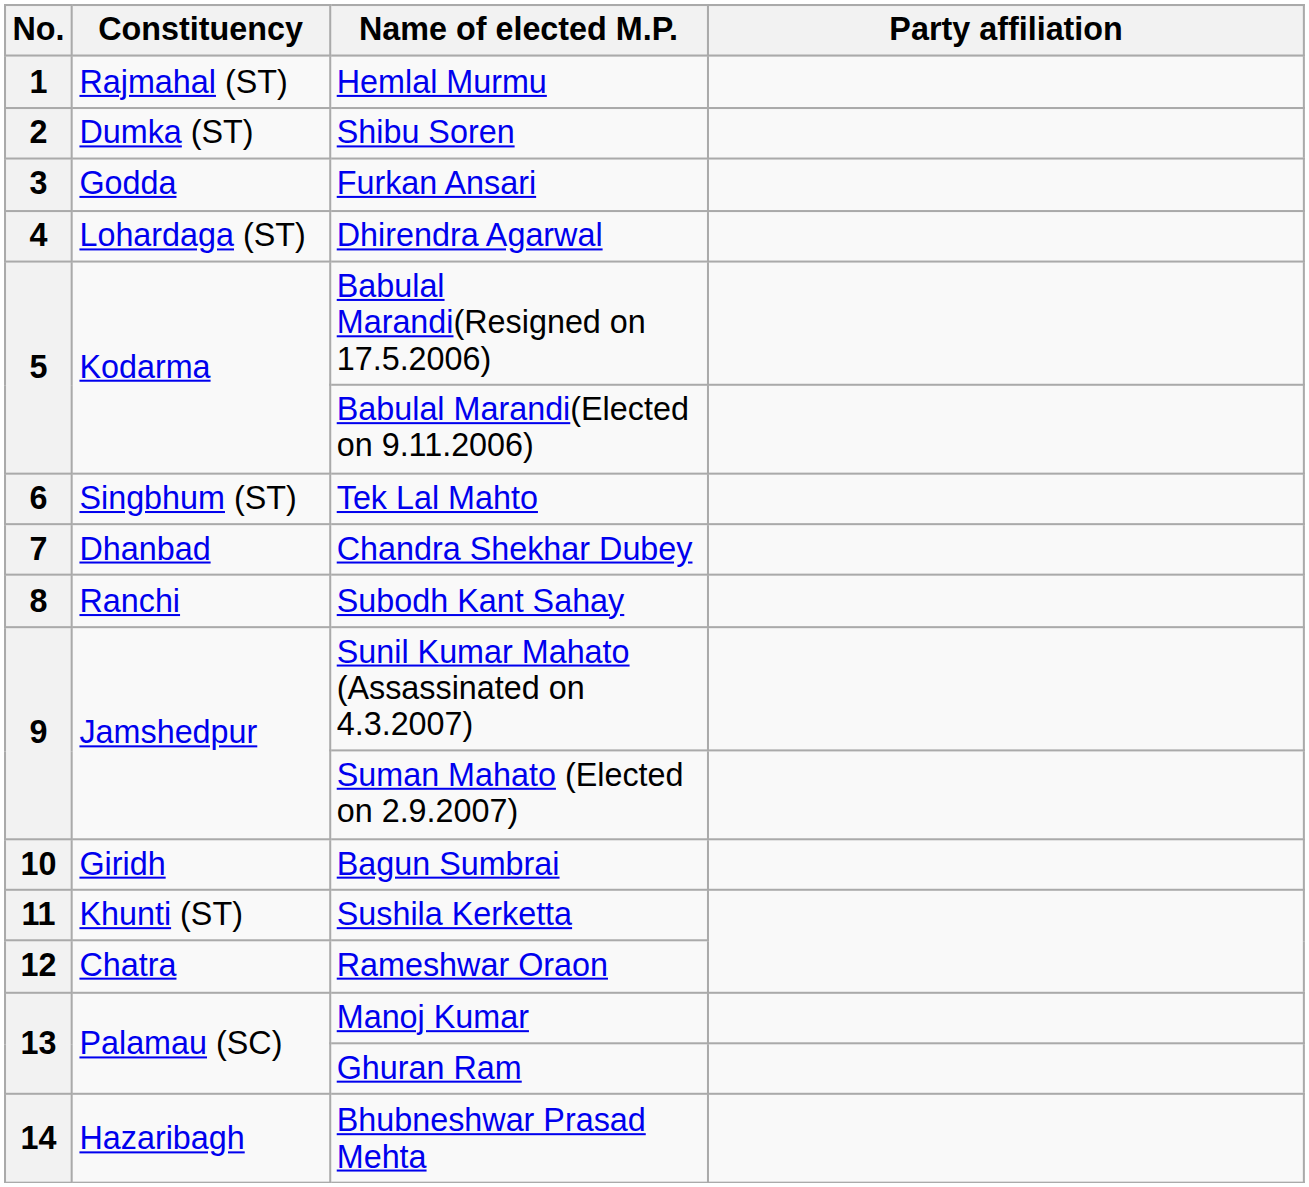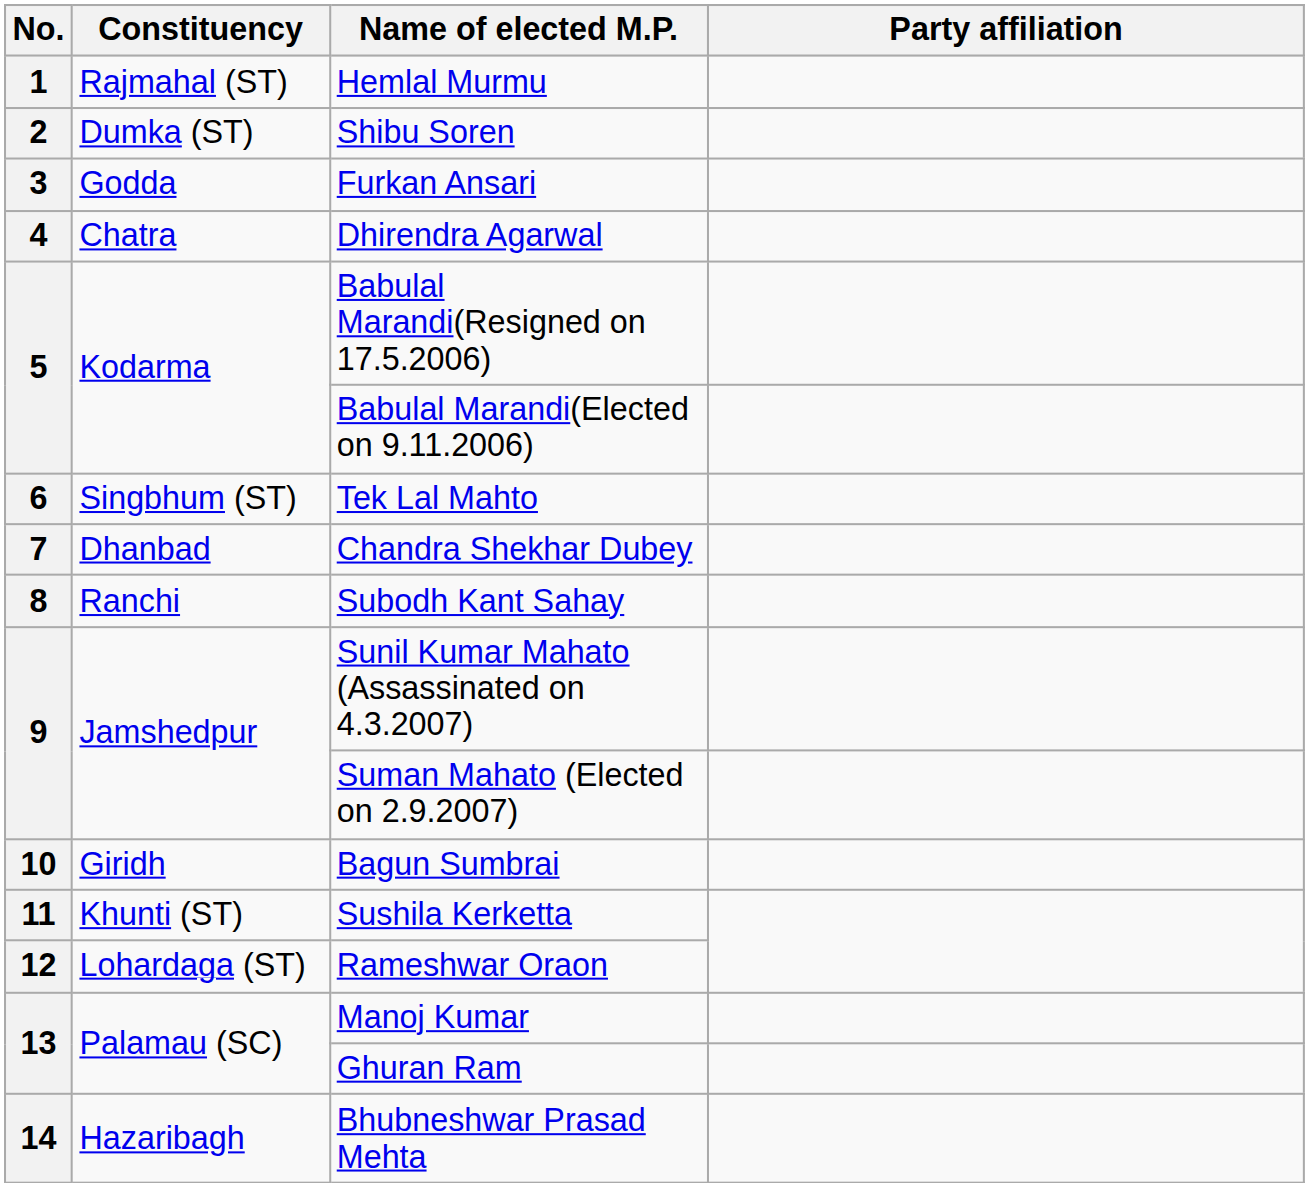Dhirendra Agarwal | Constituency: Lohardaga (ST) -> Chatra
Rameshwar Oraon | Constituency: Chatra -> Lohardaga (ST)
